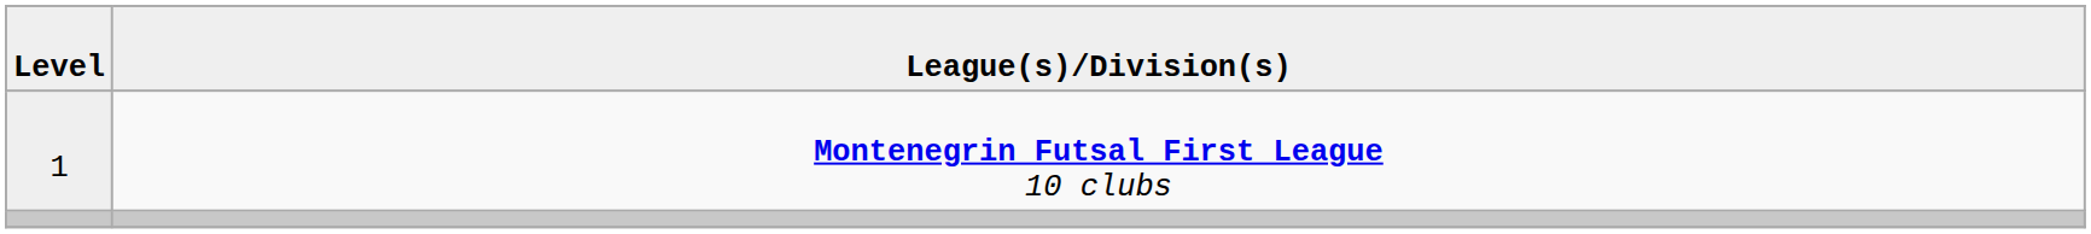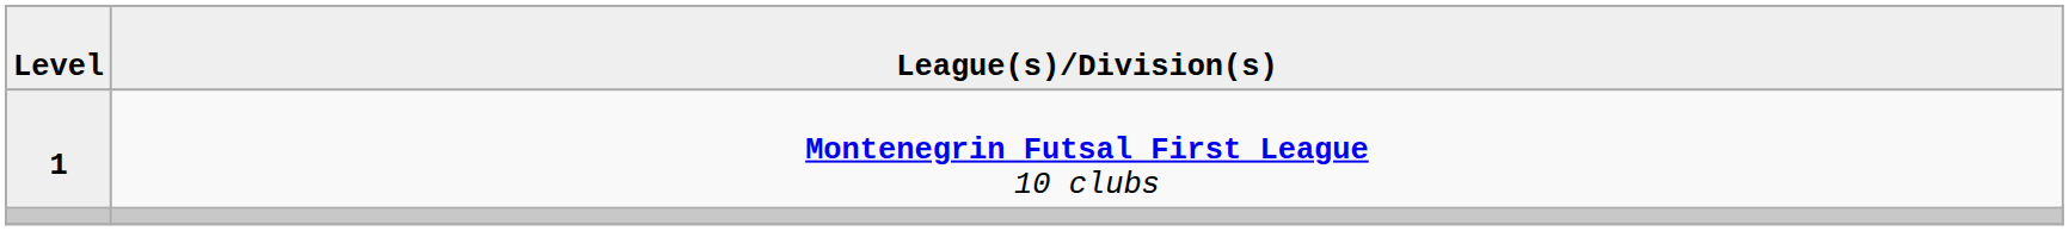Montenegrin Futsal First League 10 clubs | column 1: normal -> bold
